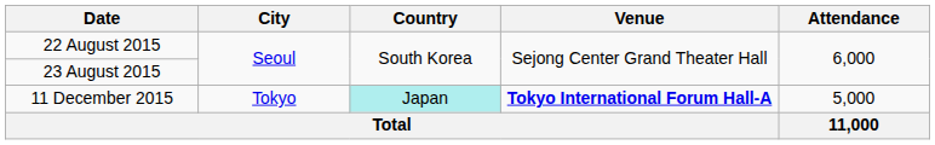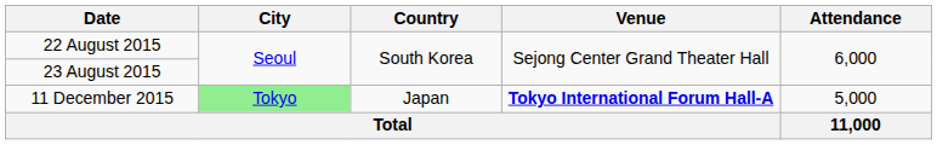11 December 2015 | City: no background -> lightgreen background
11 December 2015 | Country: paleturquoise background -> no background
